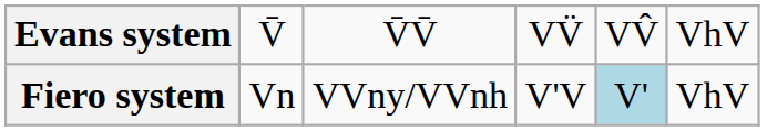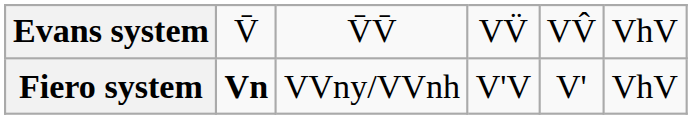Fiero system | column 2: normal -> bold
Fiero system | column 5: lightblue background -> no background
